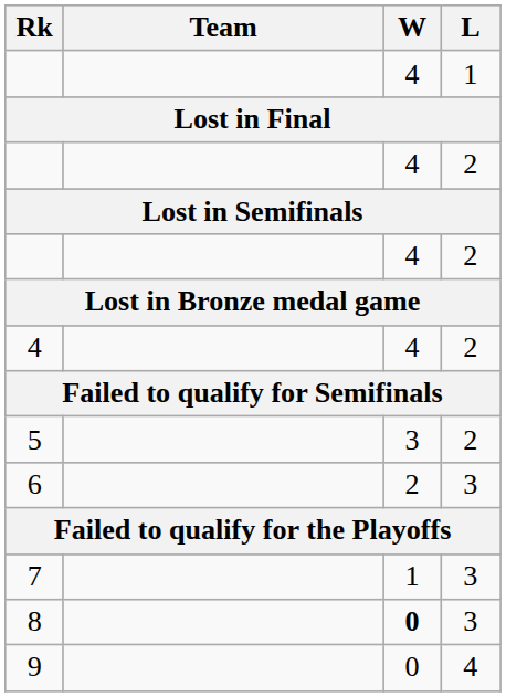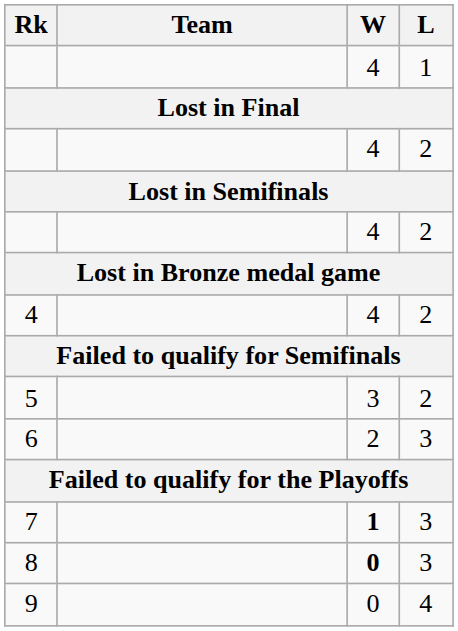7 | W: normal -> bold
